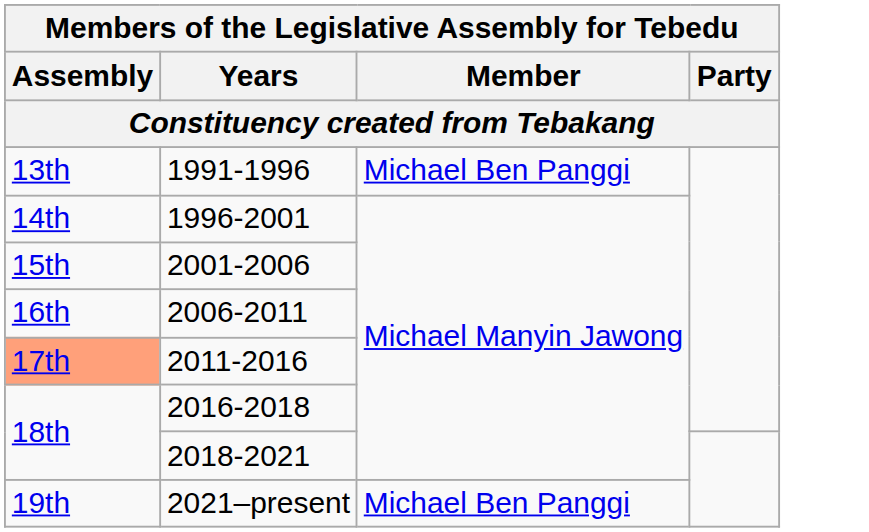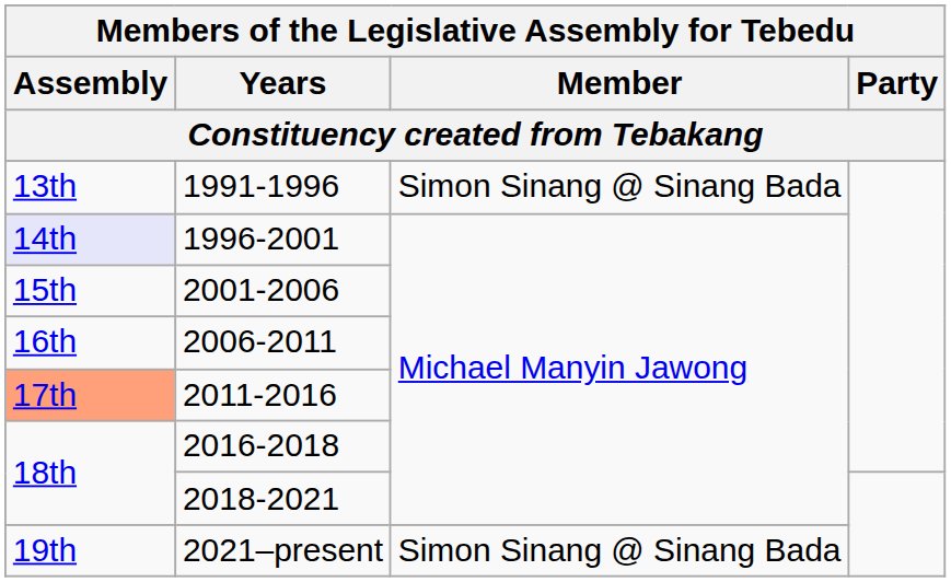1991-1996 | Member: Michael Ben Panggi -> Simon Sinang @ Sinang Bada
1996-2001 | Assembly: no background -> lavender background
2021–present | Member: Michael Ben Panggi -> Simon Sinang @ Sinang Bada
